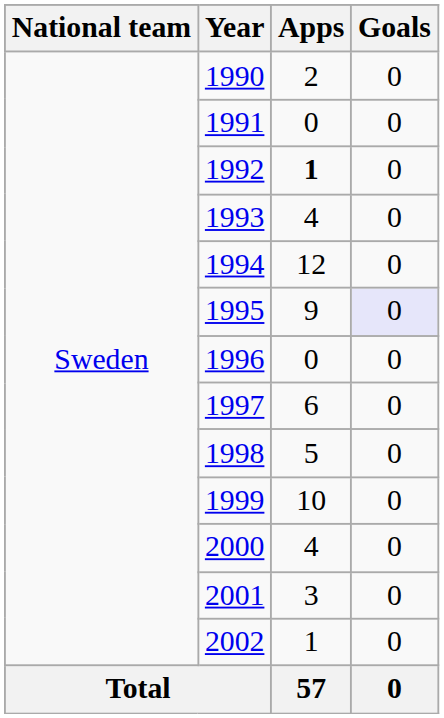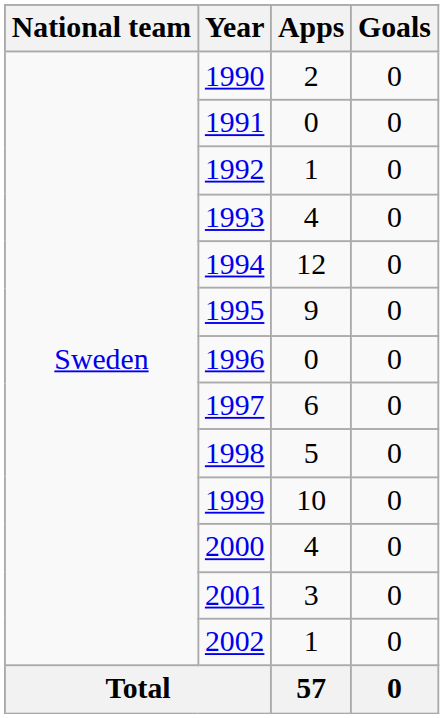1992 | Apps: bold -> normal
1995 | Goals: lavender background -> no background
